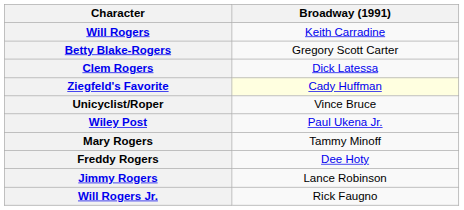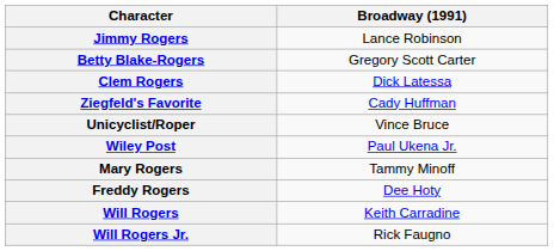rows swapped: Will Rogers <-> Jimmy Rogers
Ziegfeld's Favorite | Broadway (1991): lightyellow background -> no background
